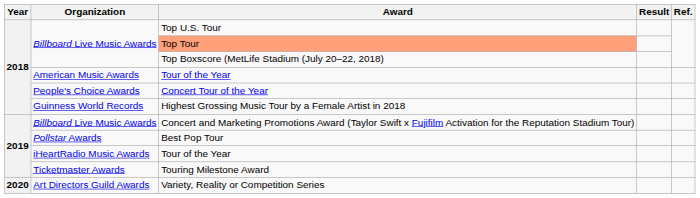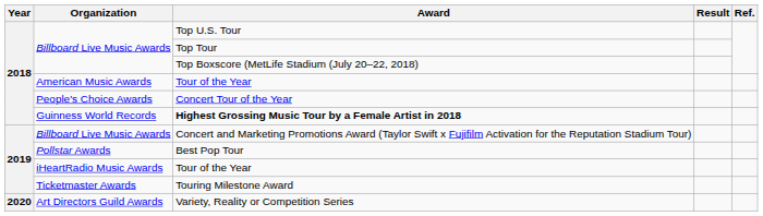Top Tour | Award: lightsalmon background -> no background
Highest Grossing Music Tour by a Female Artist in 2018 | Award: normal -> bold
